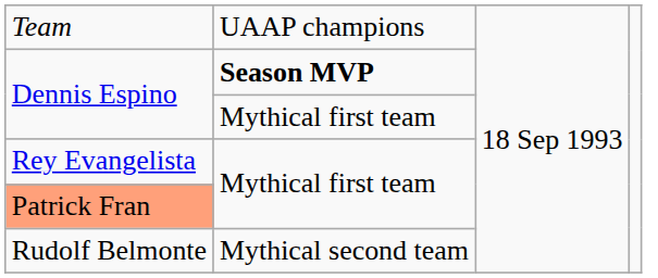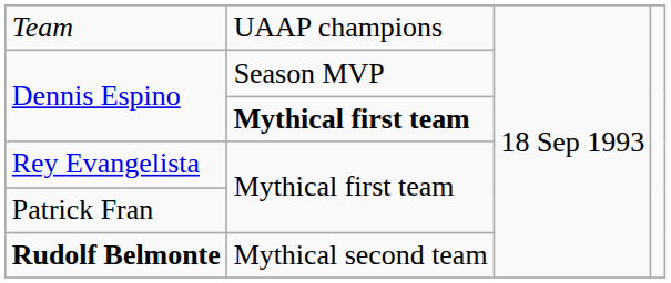Dennis Espino / Season MVP | column 2: bold -> normal
Dennis Espino / Mythical first team | column 2: normal -> bold
Patrick Fran | column 1: lightsalmon background -> no background
Rudolf Belmonte | column 1: normal -> bold
